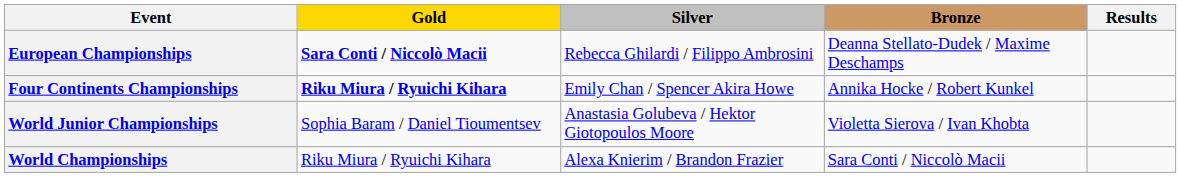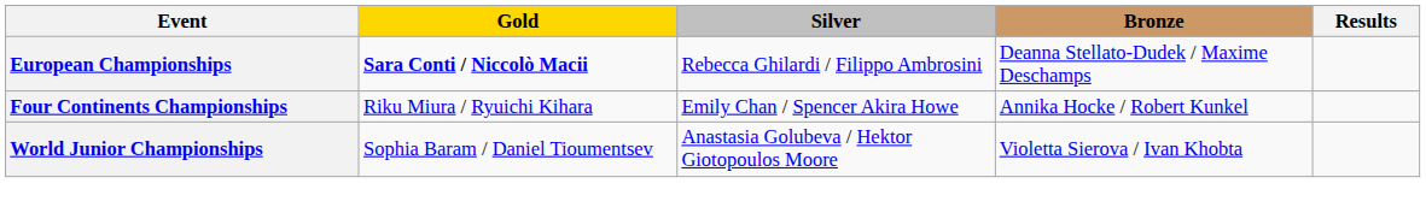Four Continents Championships | Gold: bold -> normal
- row: World Championships | Riku Miura / Ryuichi Kihara | Alexa Knierim / Brandon Frazier | Sara Conti / Niccolò Macii
